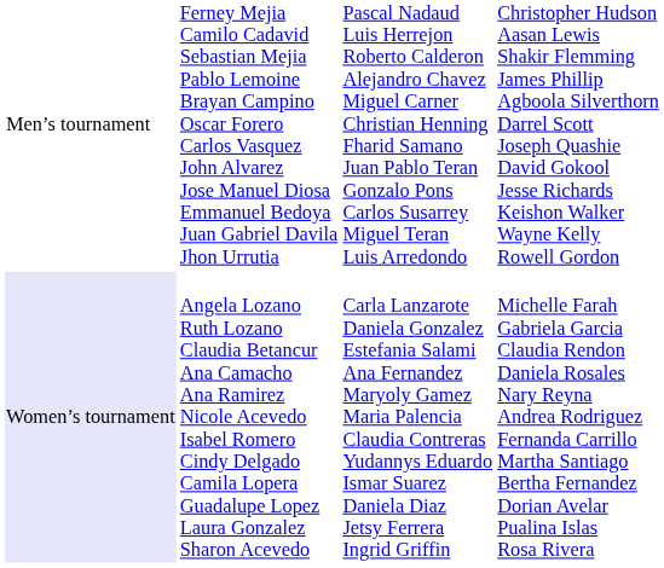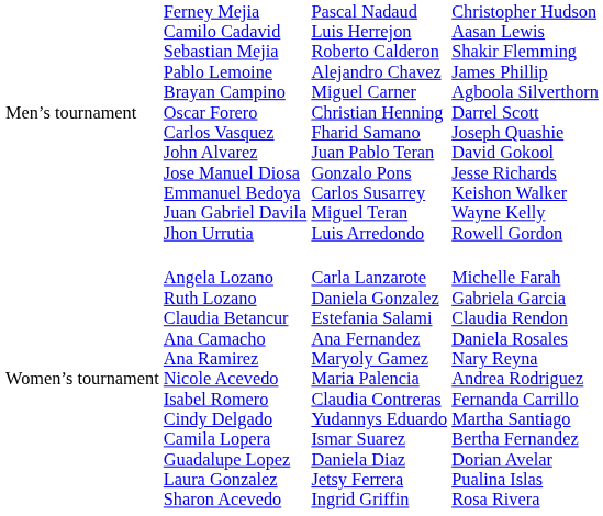Women’s tournament | column 1: lavender background -> no background
